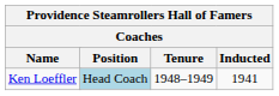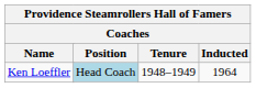Ken Loeffler | Inducted: 1941 -> 1964
